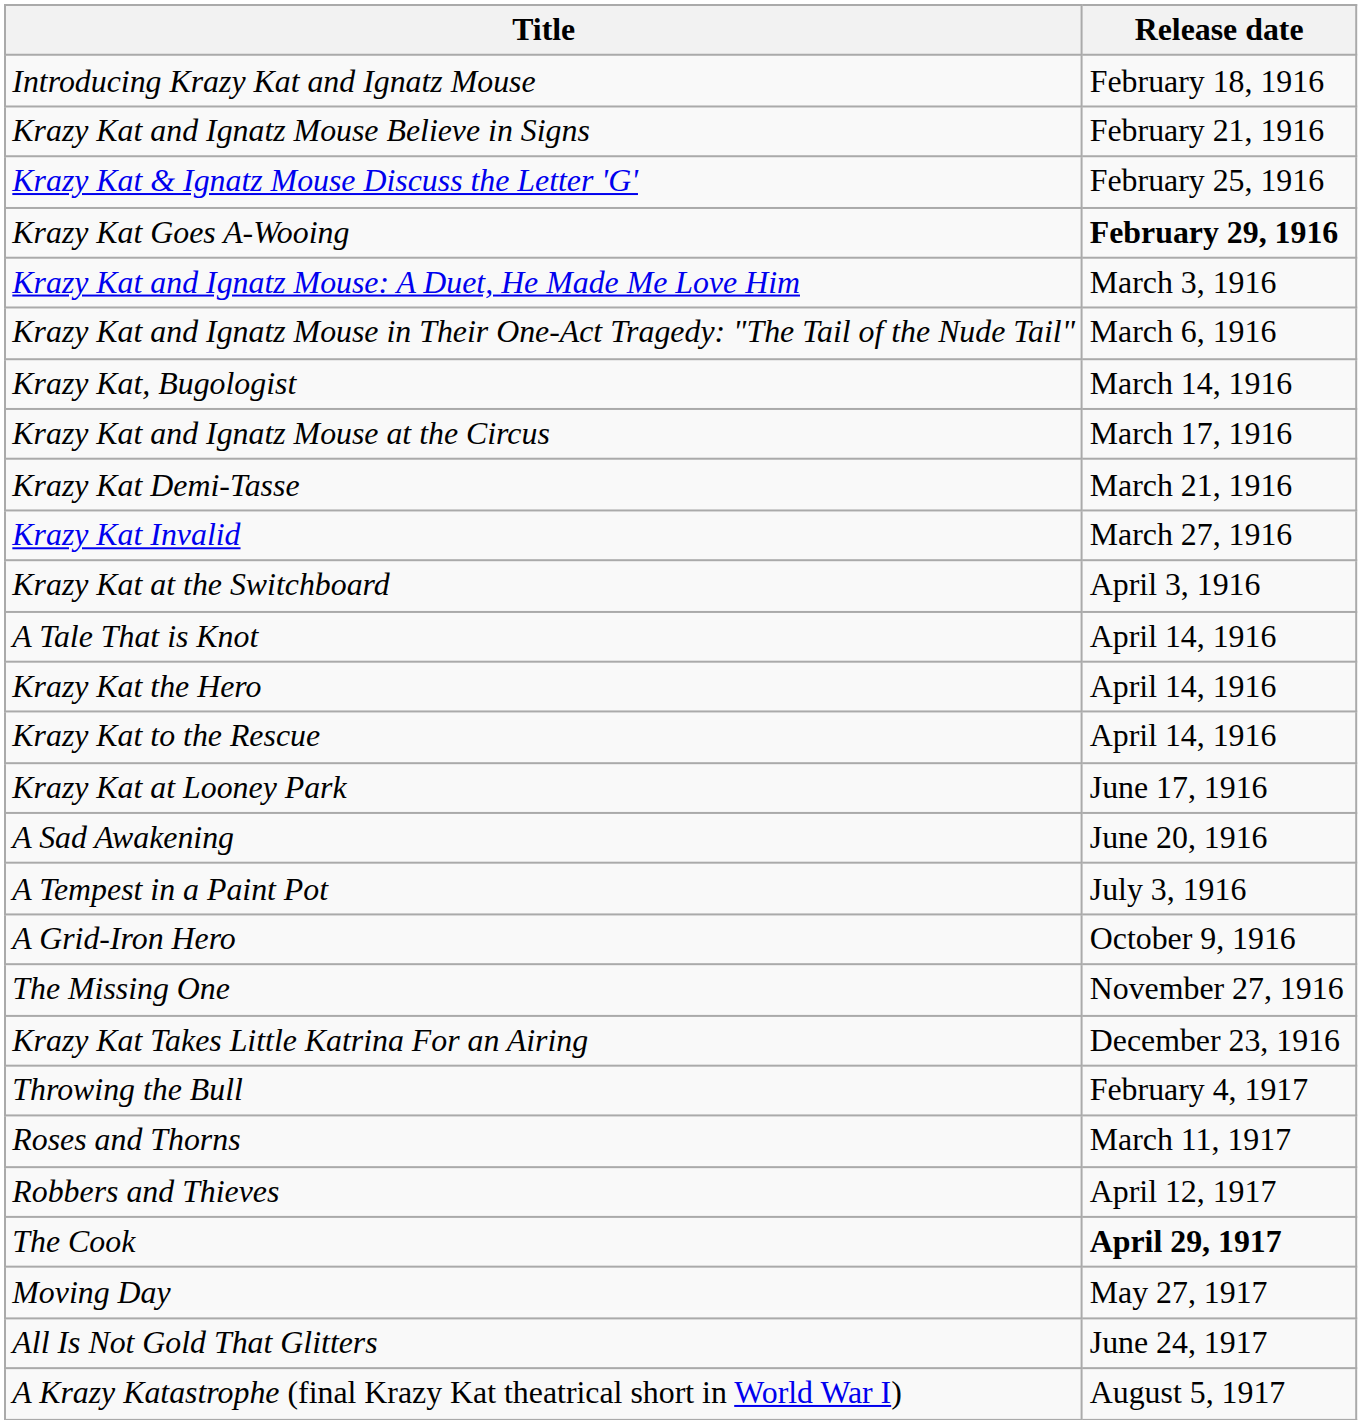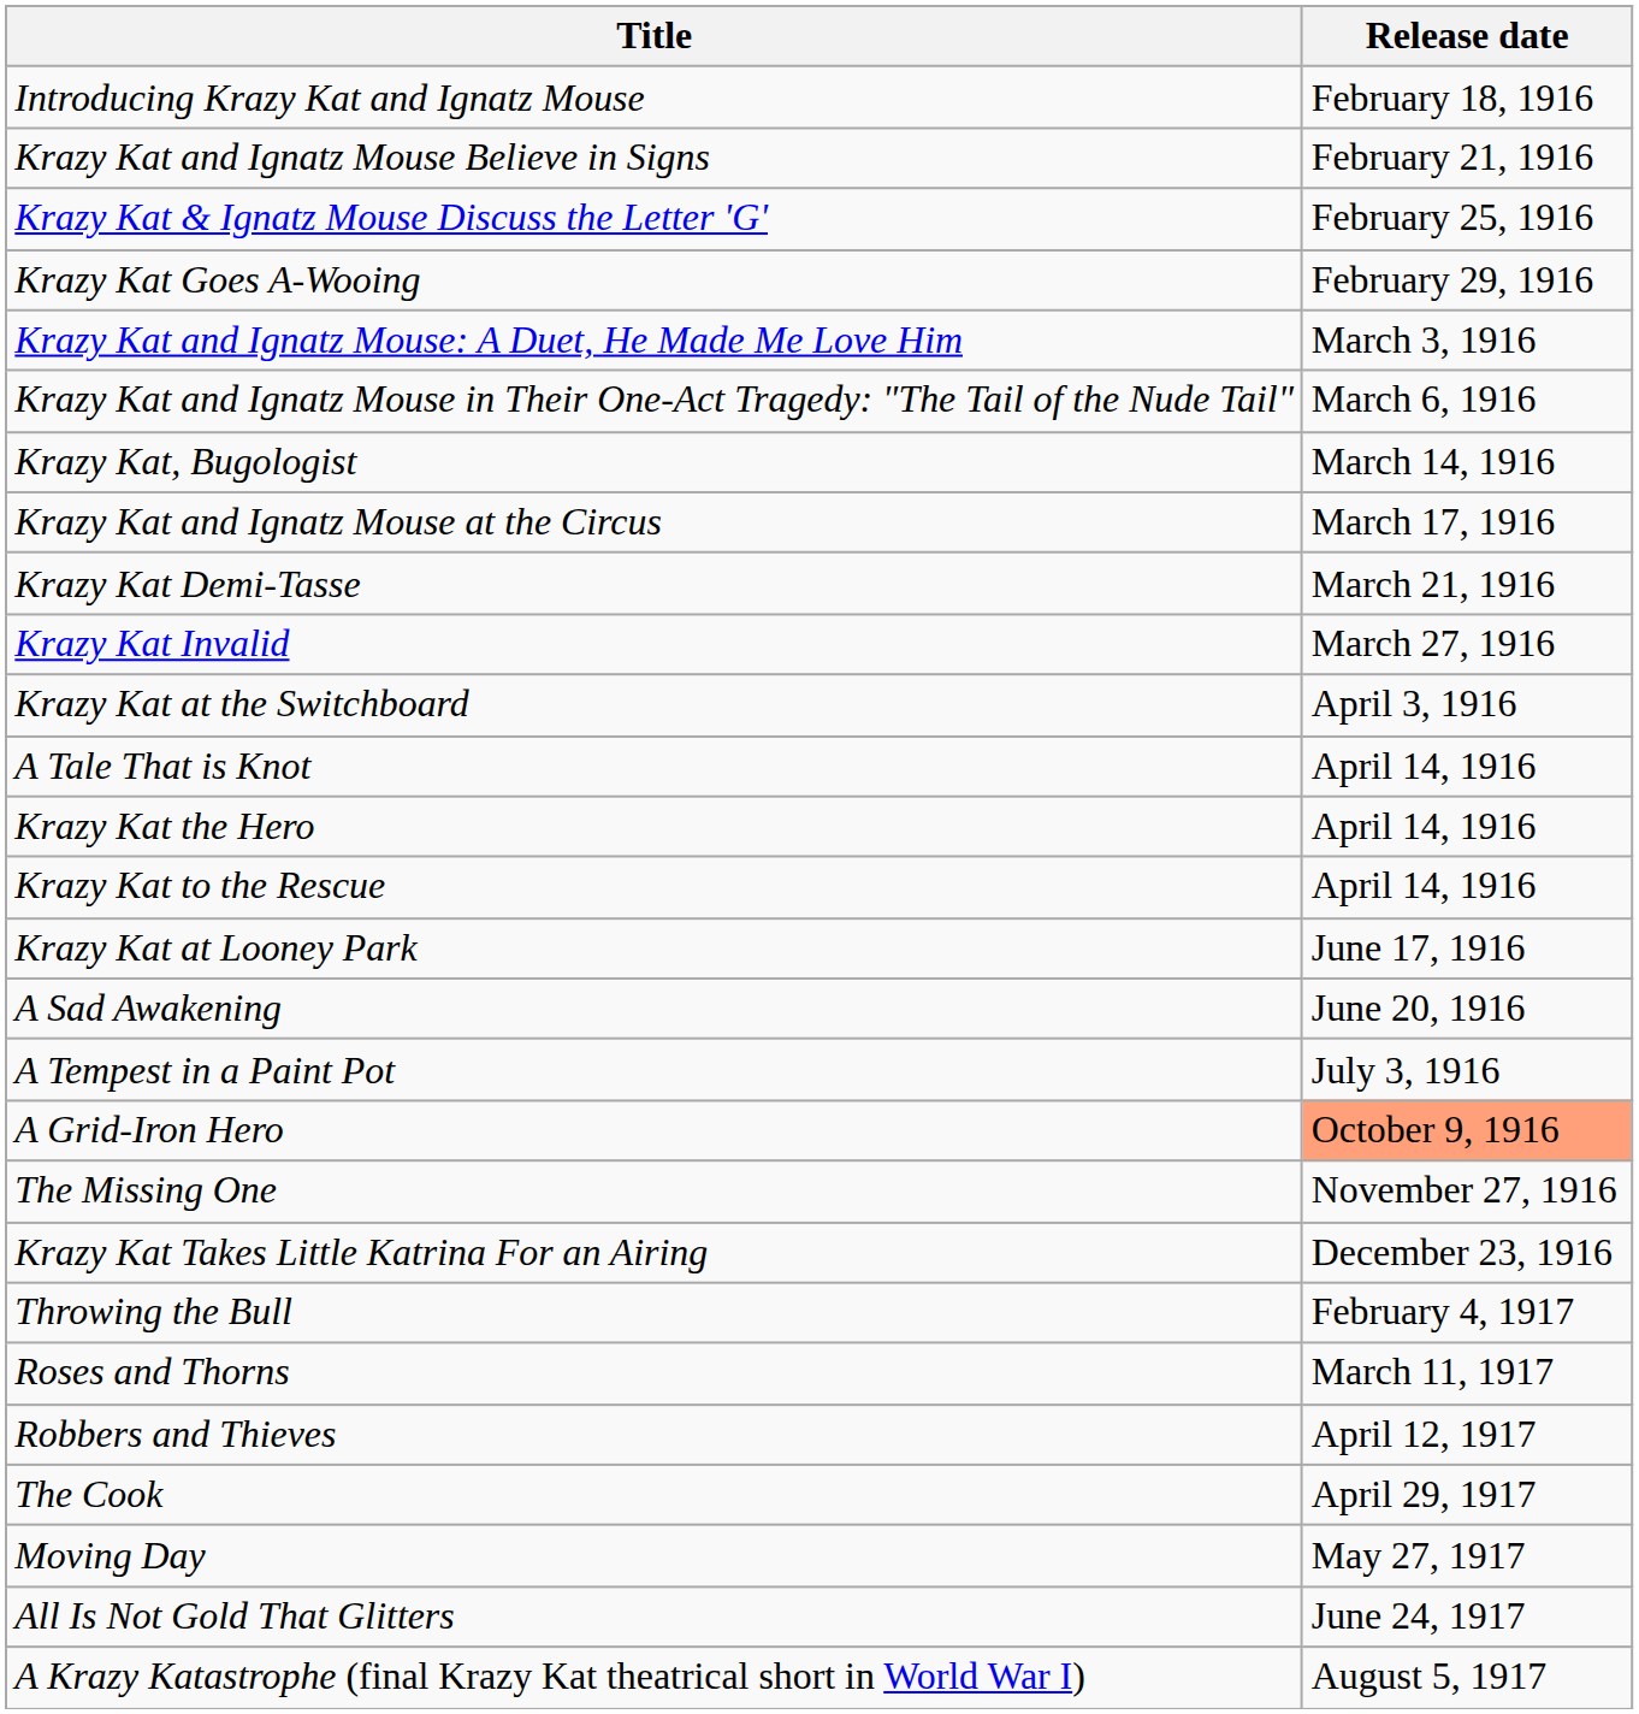Krazy Kat Goes A-Wooing | Release date: bold -> normal
A Grid-Iron Hero | Release date: no background -> lightsalmon background
The Cook | Release date: bold -> normal
